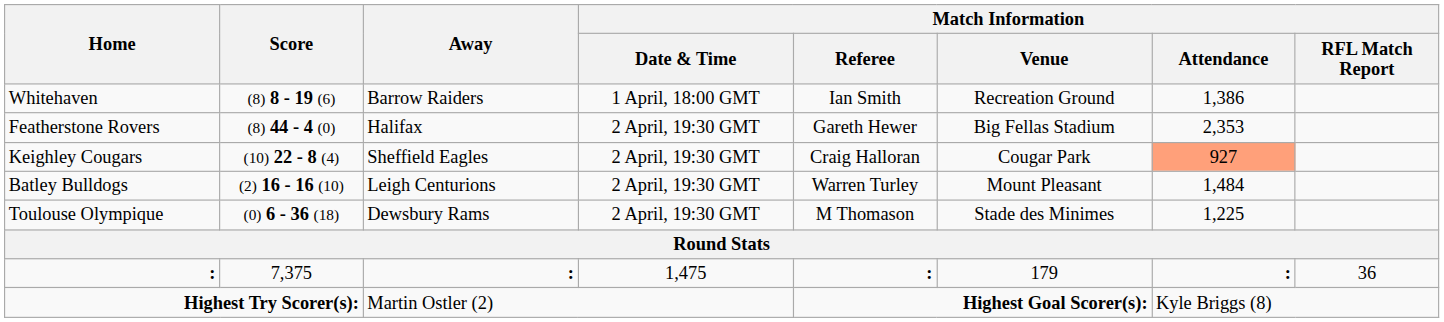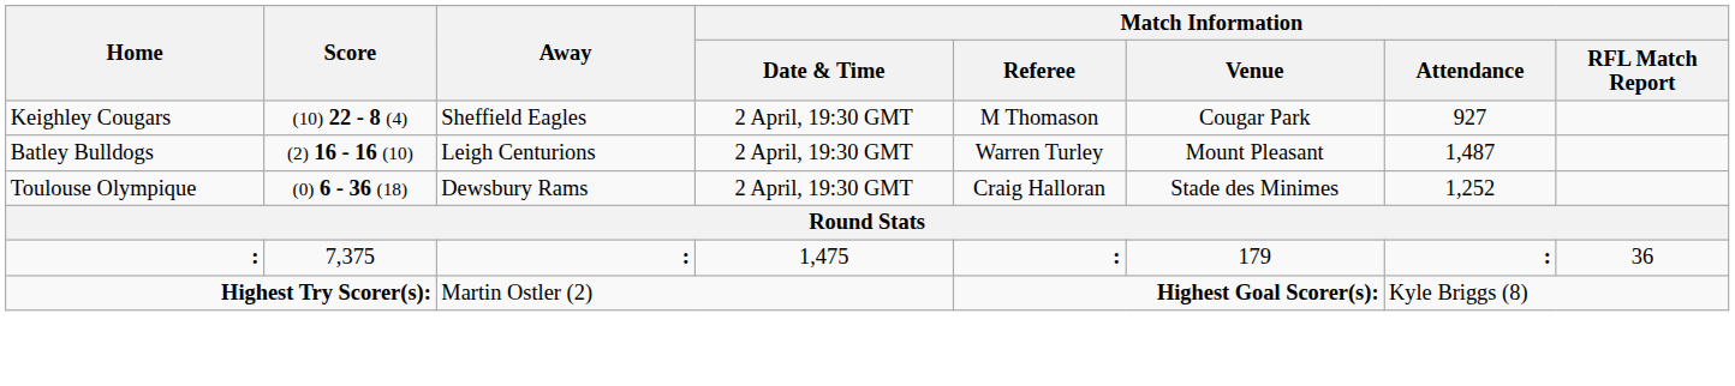- row: Whitehaven | (8) 8 - 19 (6) | Barrow Raiders | 1 April, 18:00 GMT | Ian Smith | Recreation Ground | 1,386
- row: Featherstone Rovers | (8) 44 - 4 (0) | Halifax | 2 April, 19:30 GMT | Gareth Hewer | Big Fellas Stadium | 2,353
Keighley Cougars | Match Information / Referee: Craig Halloran -> M Thomason
Keighley Cougars | Match Information / Attendance: lightsalmon background -> no background
Batley Bulldogs | Match Information / Attendance: 1,484 -> 1,487
Toulouse Olympique | Match Information / Referee: M Thomason -> Craig Halloran
Toulouse Olympique | Match Information / Attendance: 1,225 -> 1,252
